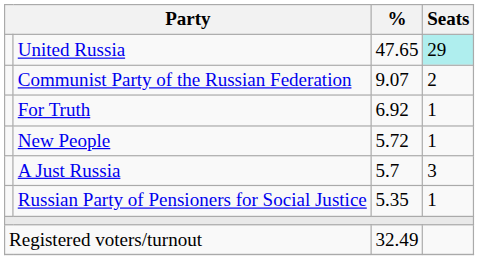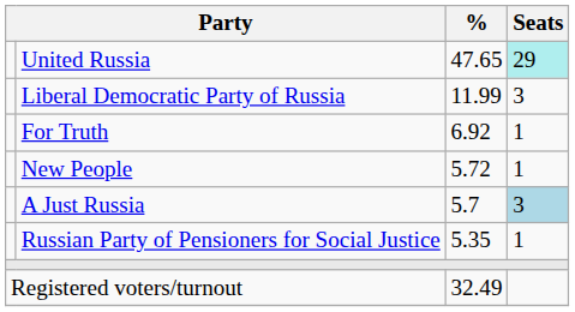+ row: Liberal Democratic Party of Russia | 11.99 | 3
- row: Communist Party of the Russian Federation | 9.07 | 2
A Just Russia | Seats: no background -> lightblue background
